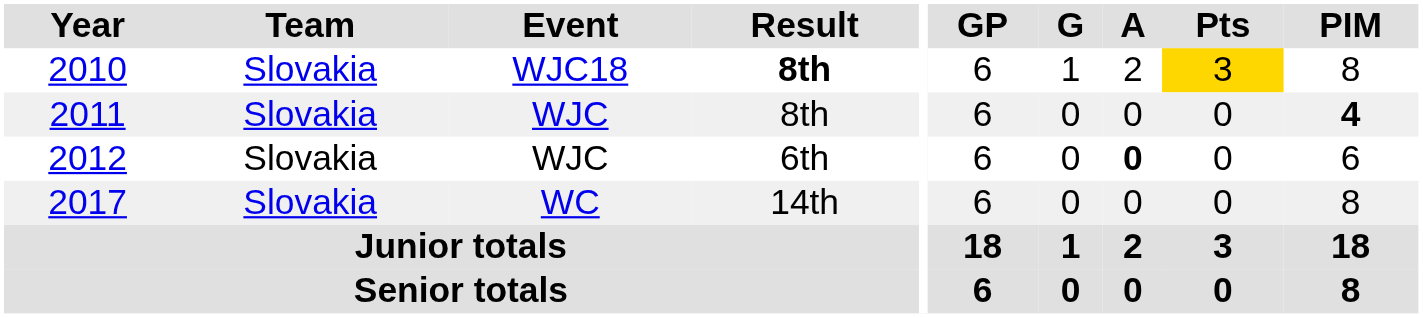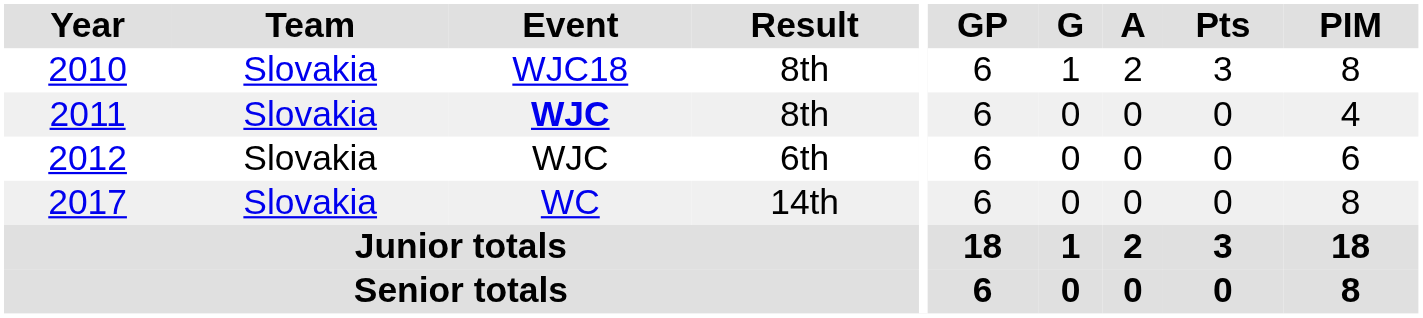2010 | Result: bold -> normal
2010 | Pts: gold background -> no background
2011 | Event: normal -> bold
2011 | PIM: bold -> normal
2012 | A: bold -> normal
